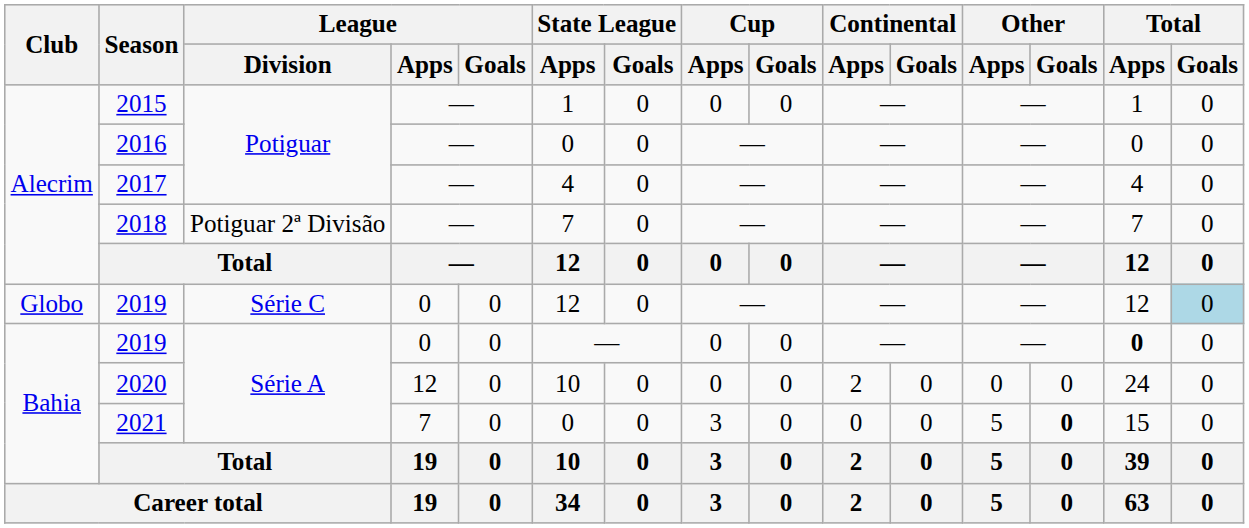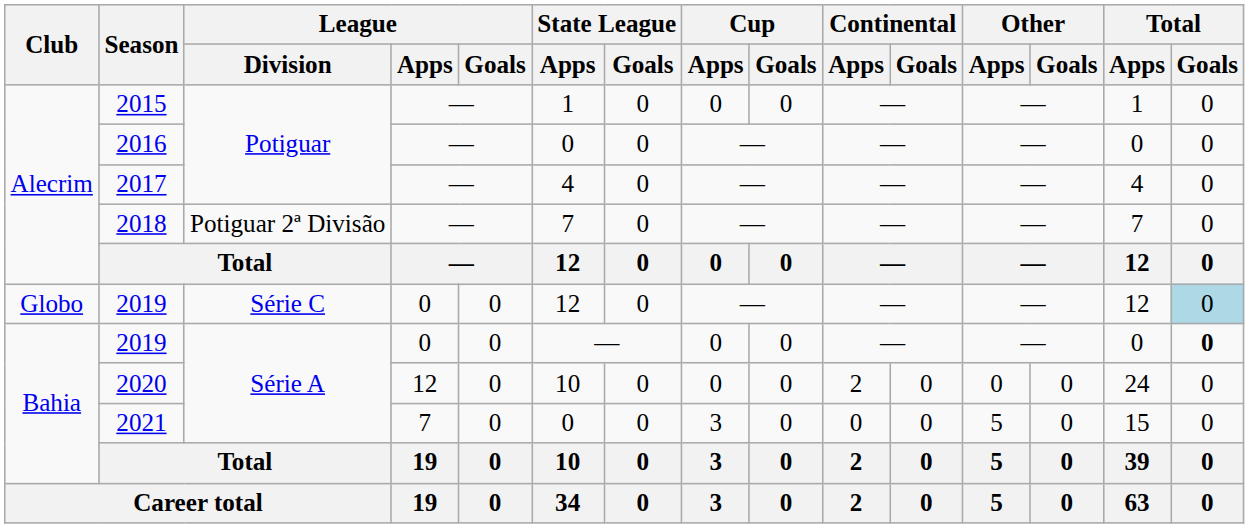2019 / Série A | Total / Apps: bold -> normal
2019 / Série A | Total / Goals: normal -> bold
2021 | Other / Goals: bold -> normal
